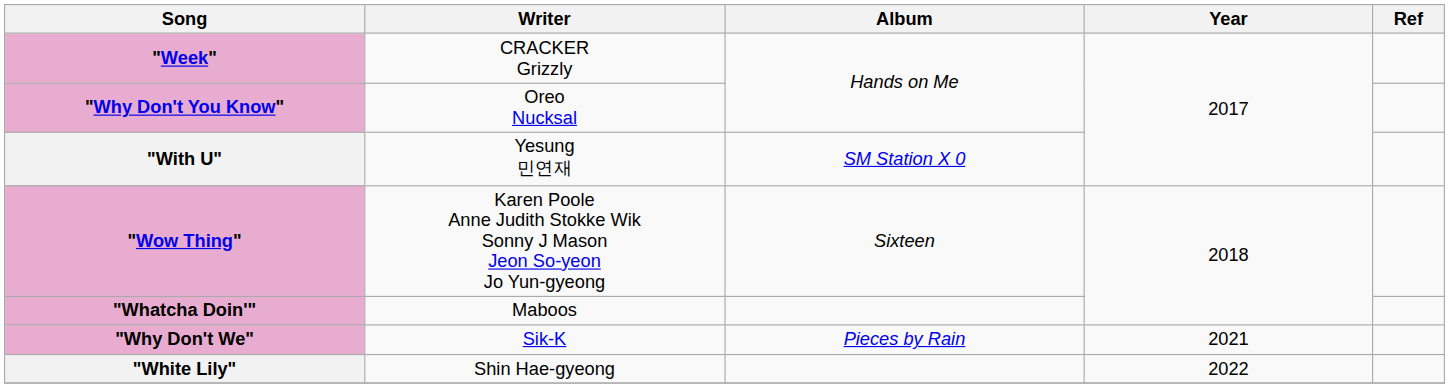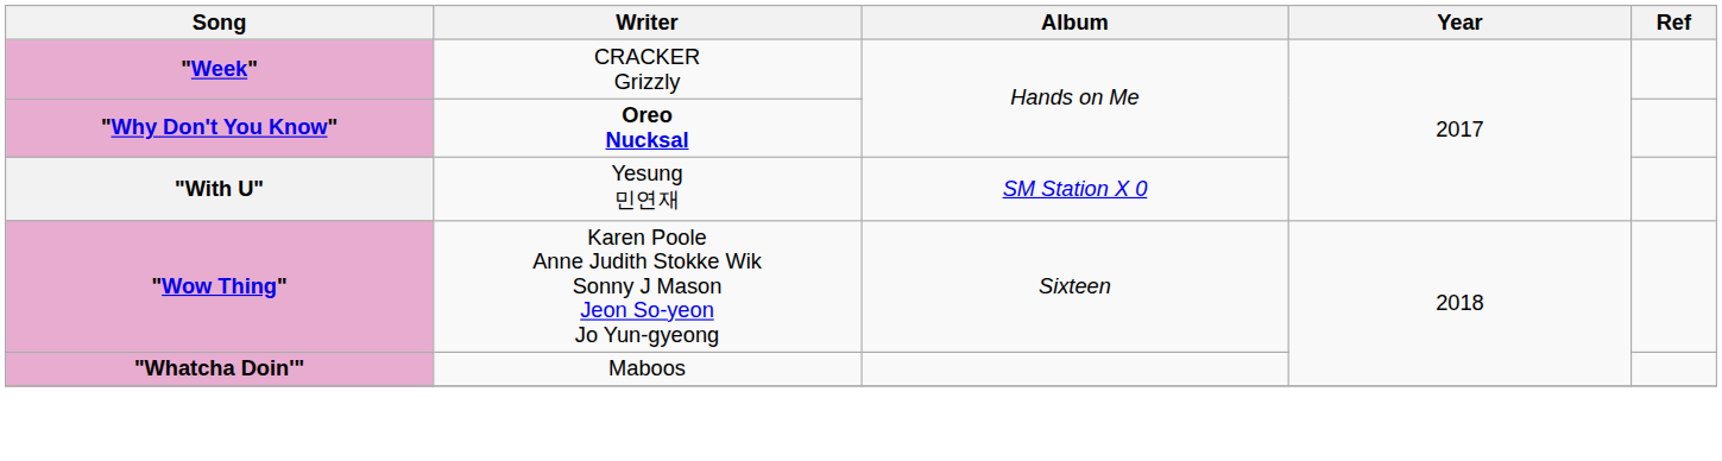"Why Don't You Know" | Writer: normal -> bold
- row: "Why Don't We" | Sik-K | Pieces by Rain | 2021
- row: "White Lily" | Shin Hae-gyeong | 2022
